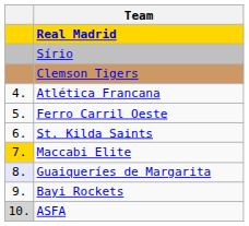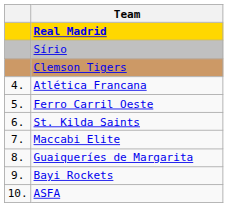Maccabi Elite | column 1: gold background -> no background
Guaiqueríes de Margarita | column 1: lavender background -> no background
ASFA | column 1: lightgrey background -> no background
